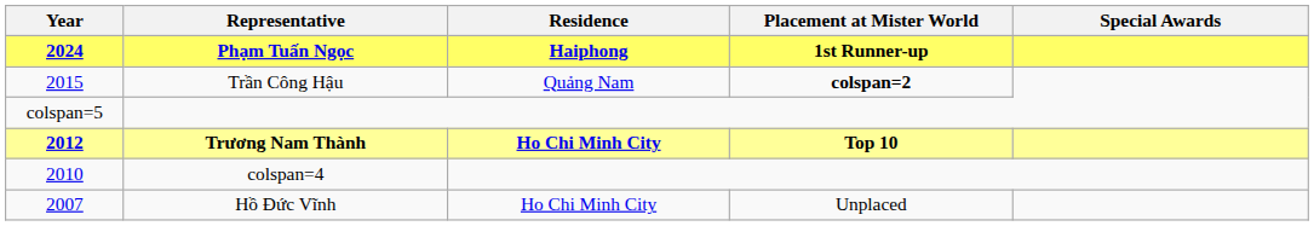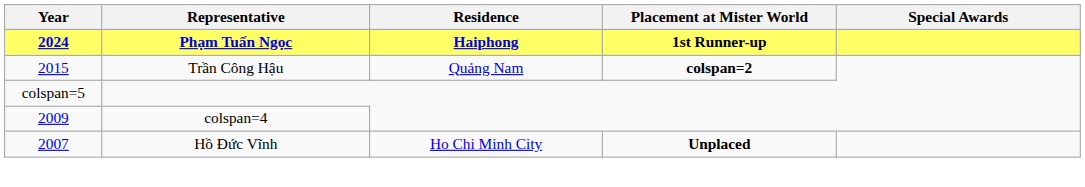- row: 2012 | Trương Nam Thành | Ho Chi Minh City | Top 10
colspan=4 | Year: 2010 -> 2009
Hồ Đức Vĩnh | Placement at Mister World: normal -> bold
